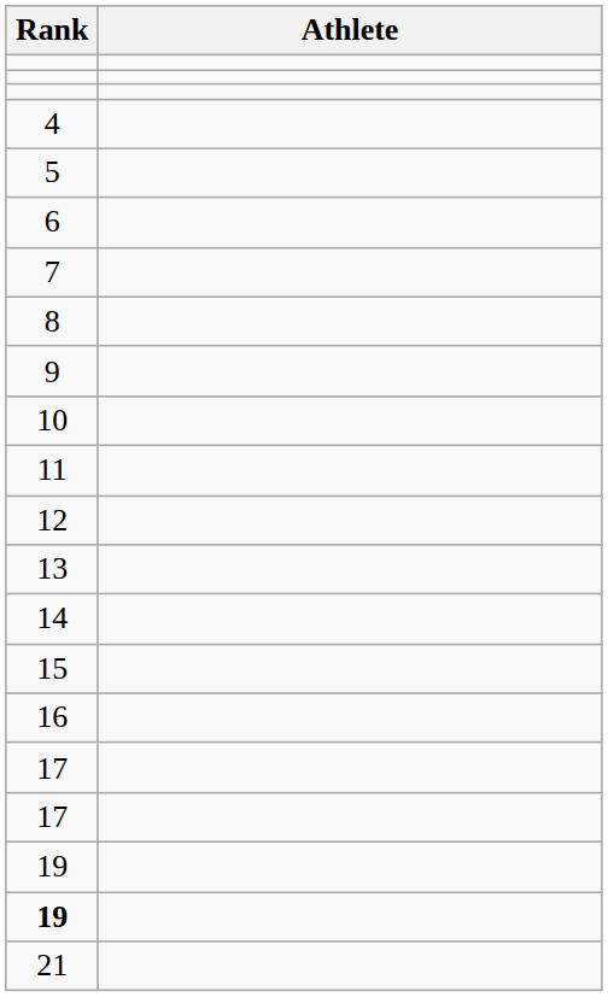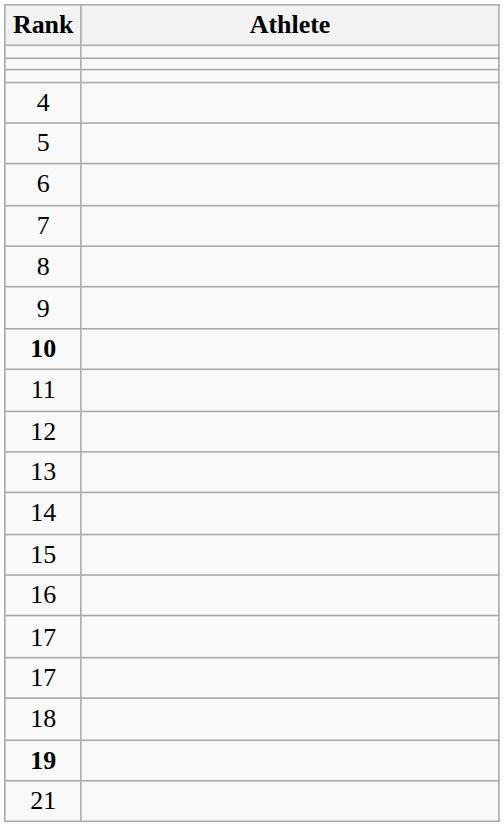row 11 | Rank: normal -> bold
row 20 | Rank: 19 -> 18
